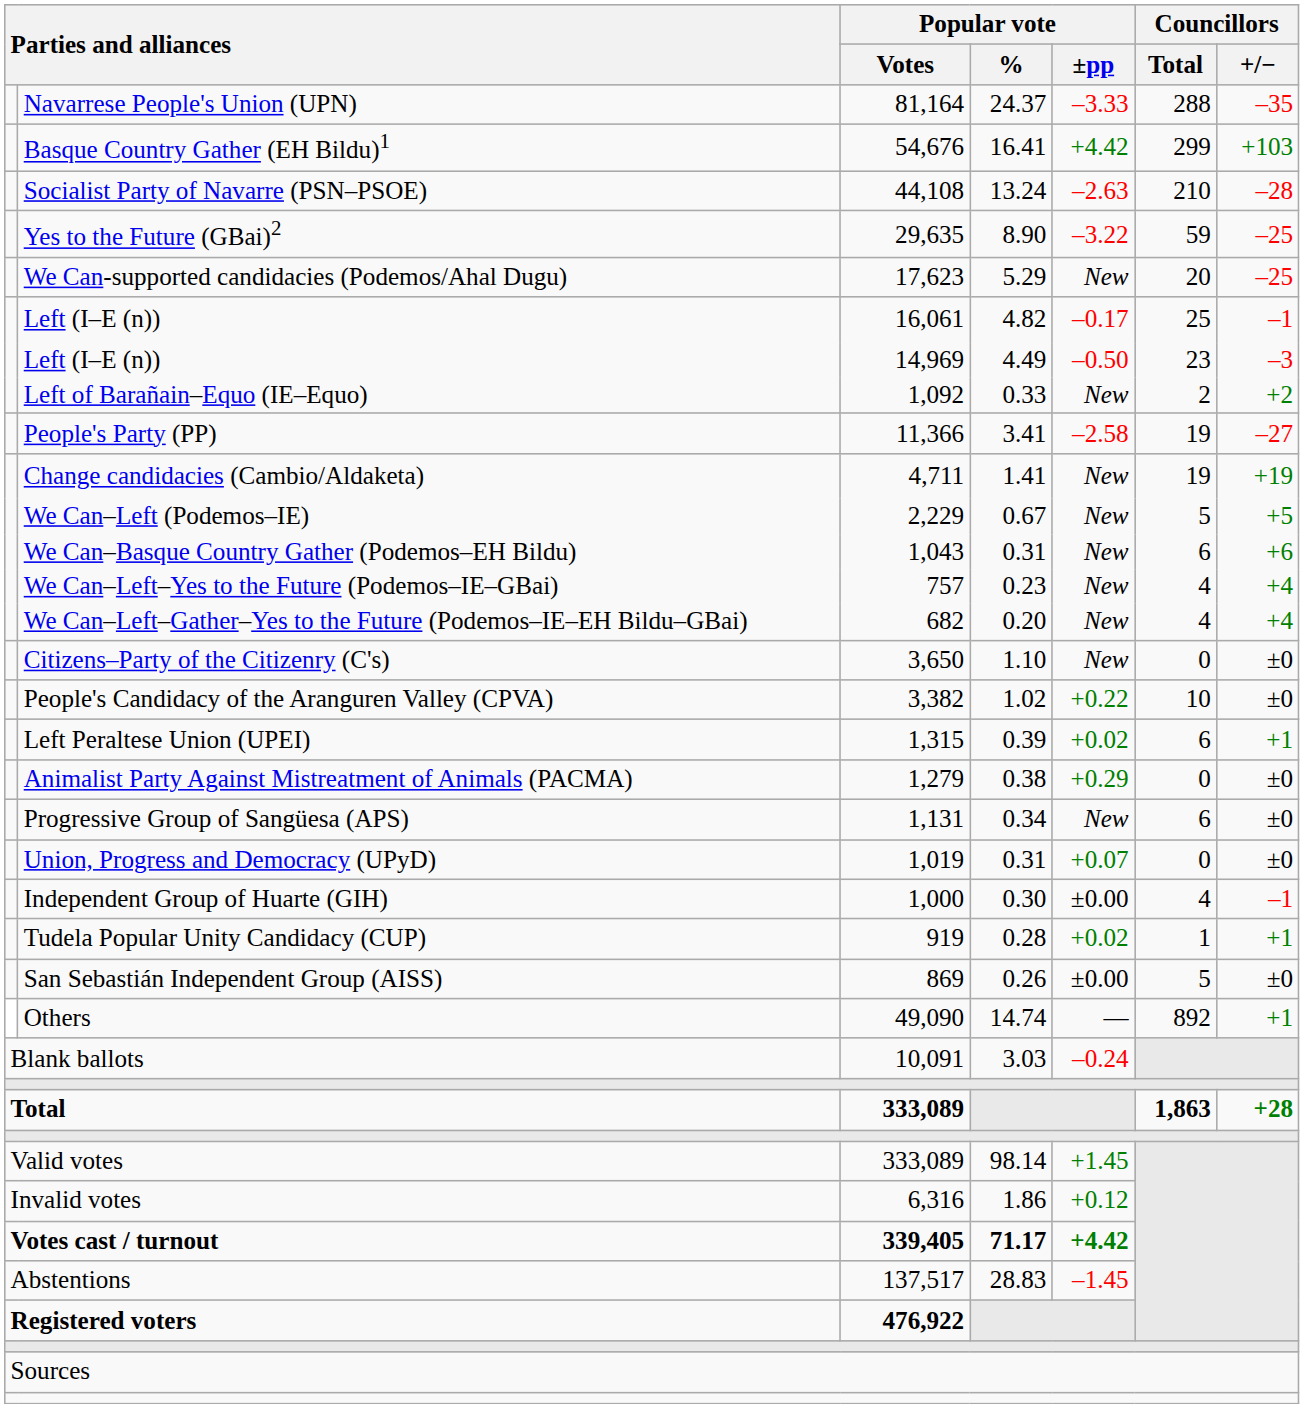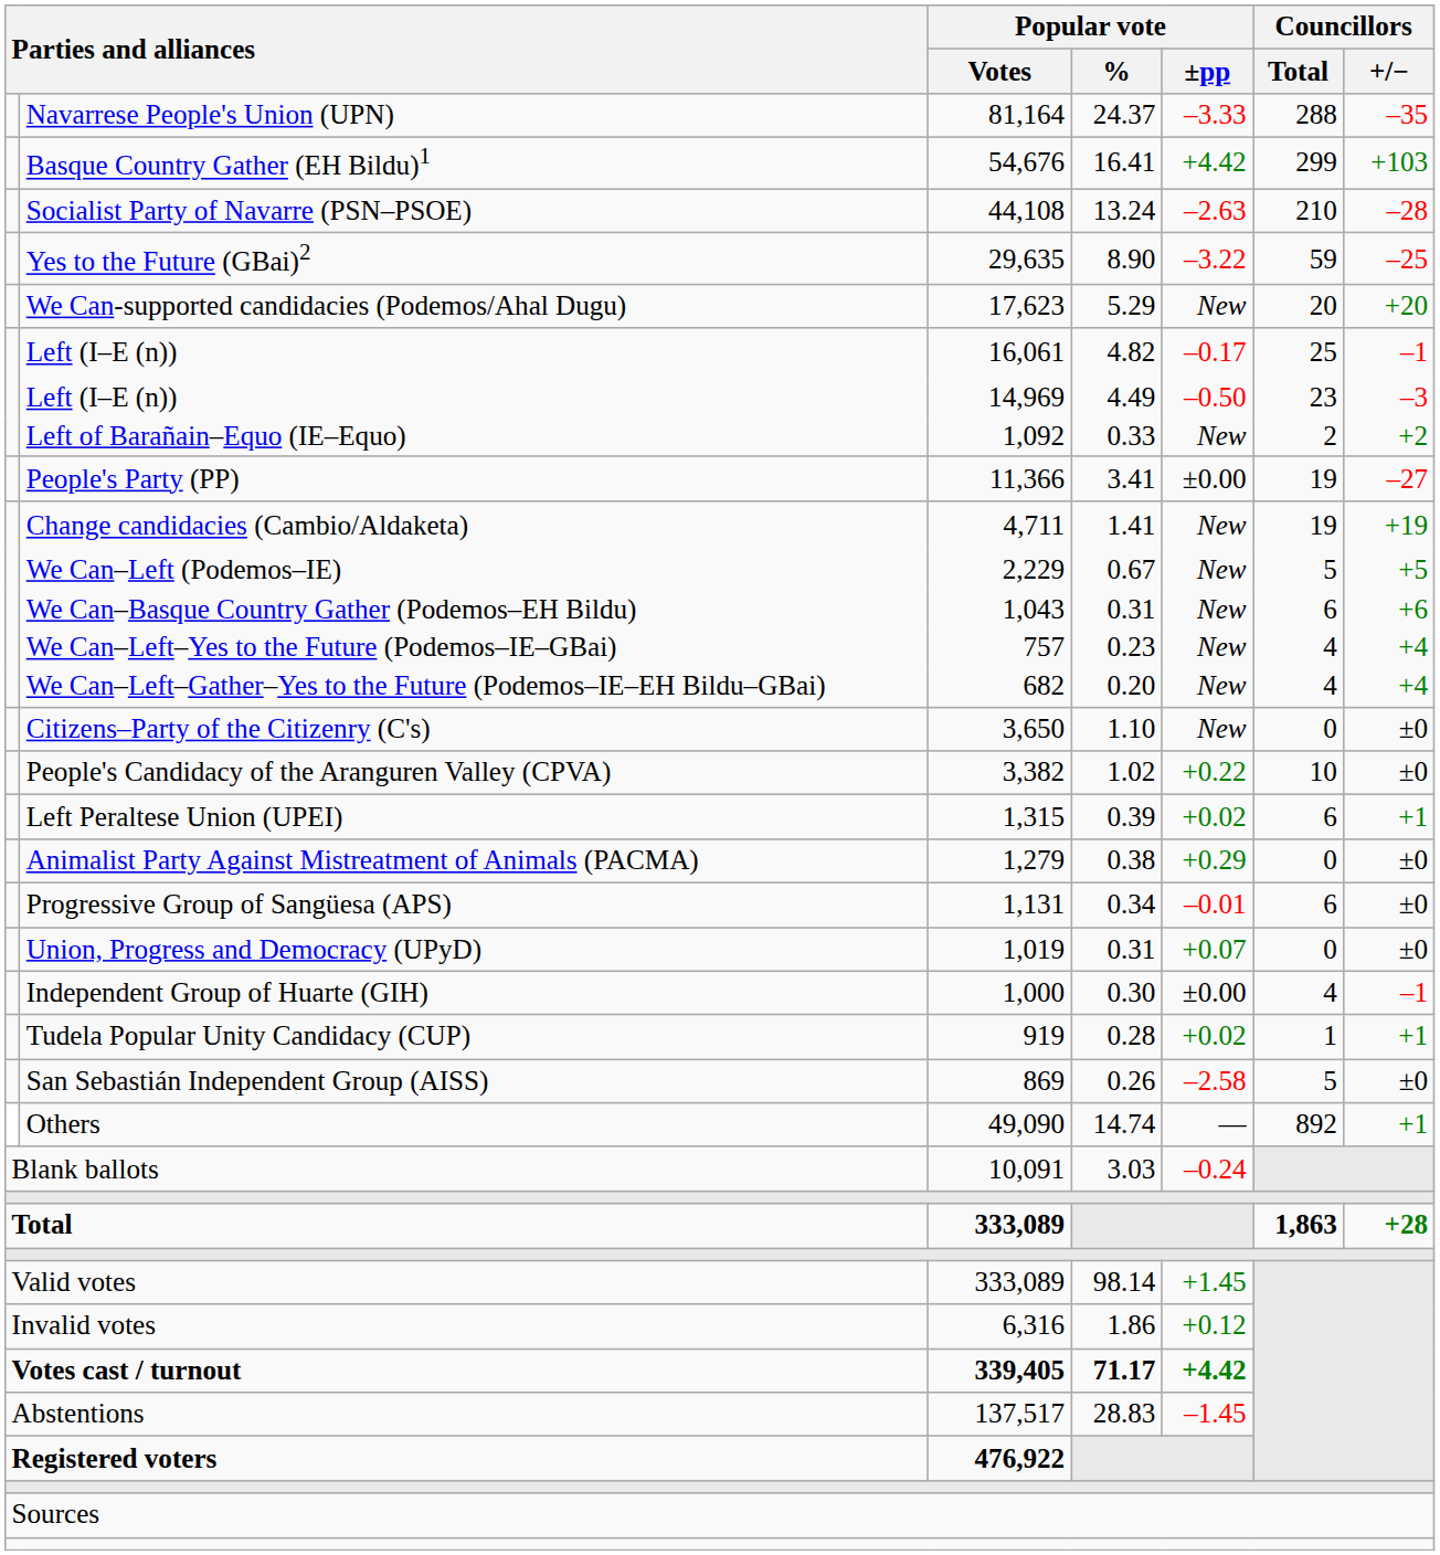We Can-supported candidacies (Podemos/Ahal Dugu) | Councillors / +/−: –25 -> +20
People's Party (PP) | Popular vote / ±pp: –2.58 -> ±0.00
Progressive Group of Sangüesa (APS) | Popular vote / ±pp: New -> –0.01
San Sebastián Independent Group (AISS) | Popular vote / ±pp: ±0.00 -> –2.58
